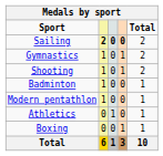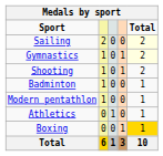Sailing | column 2: bold -> normal
Sailing | column 3: bold -> normal
Sailing | column 4: bold -> normal
Sailing | Total: no background -> lightyellow background
Gymnastics | Total: no background -> lightyellow background
Boxing | Total: no background -> gold background
